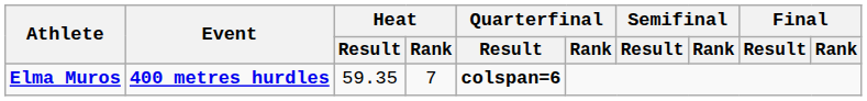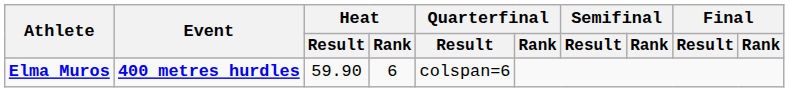Elma Muros | Heat / Result: 59.35 -> 59.90
Elma Muros | Heat / Rank: 7 -> 6
Elma Muros | Quarterfinal / Result: bold -> normal
